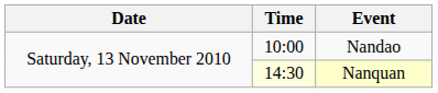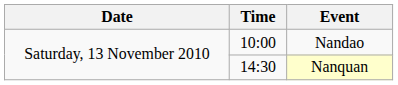Nanquan | Time: lightyellow background -> no background
